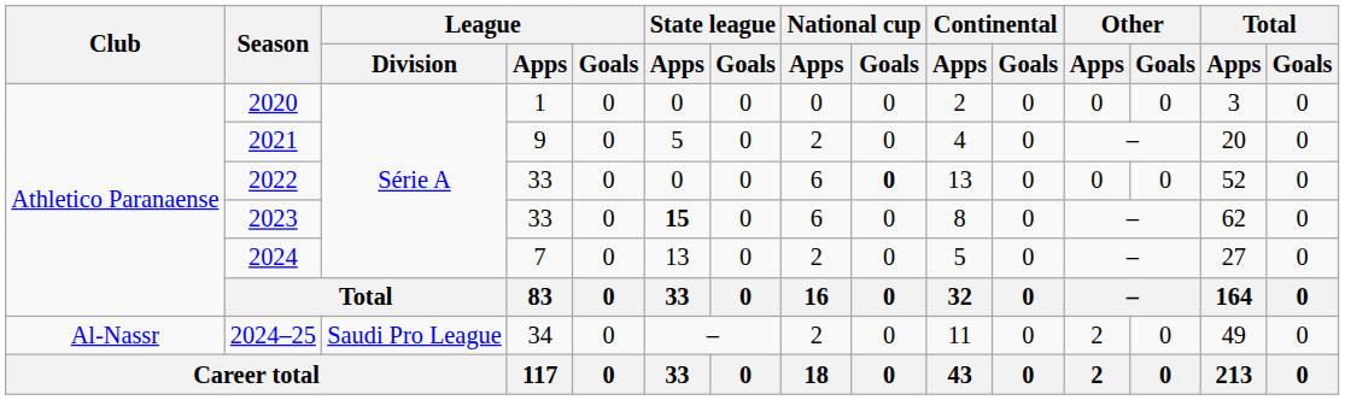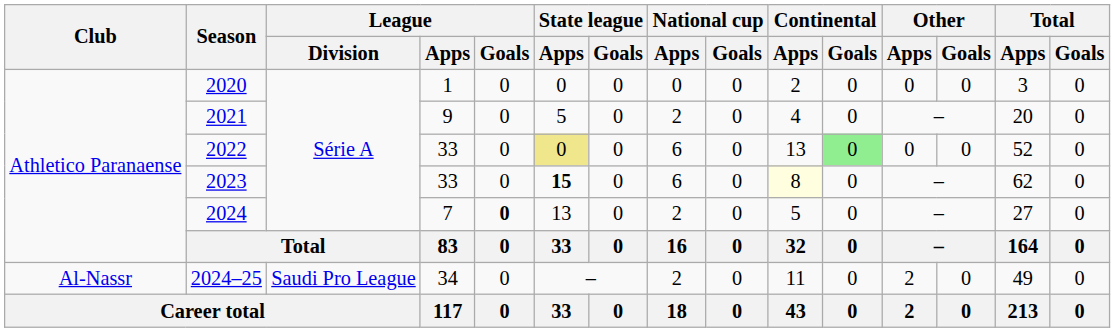2022 | State league / Apps: no background -> khaki background
2022 | National cup / Goals: bold -> normal
2022 | Continental / Goals: no background -> lightgreen background
2023 | Continental / Apps: no background -> lightyellow background
2024 | League / Goals: normal -> bold
